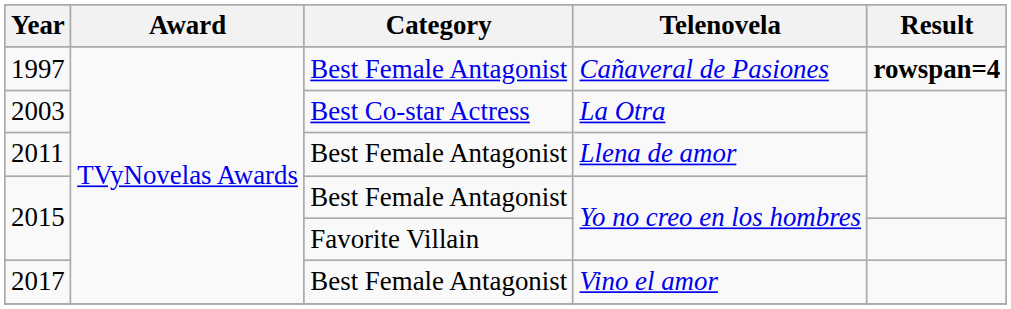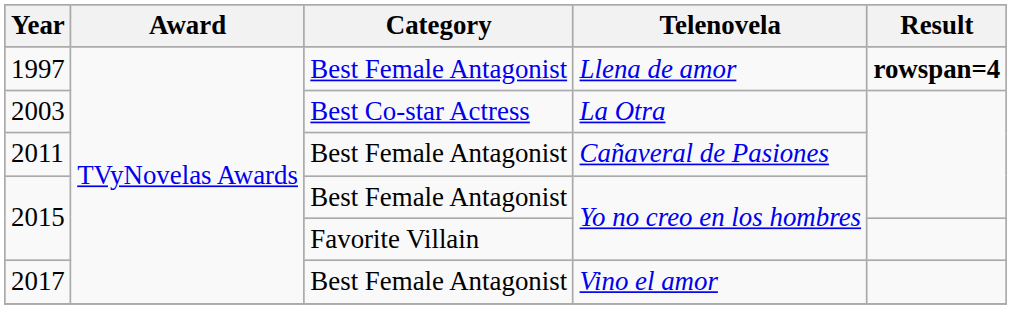1997 | Telenovela: Cañaveral de Pasiones -> Llena de amor
2011 | Telenovela: Llena de amor -> Cañaveral de Pasiones
